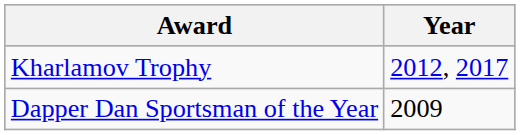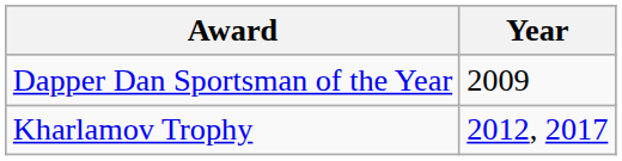rows swapped: Dapper Dan Sportsman of the Year <-> Kharlamov Trophy
